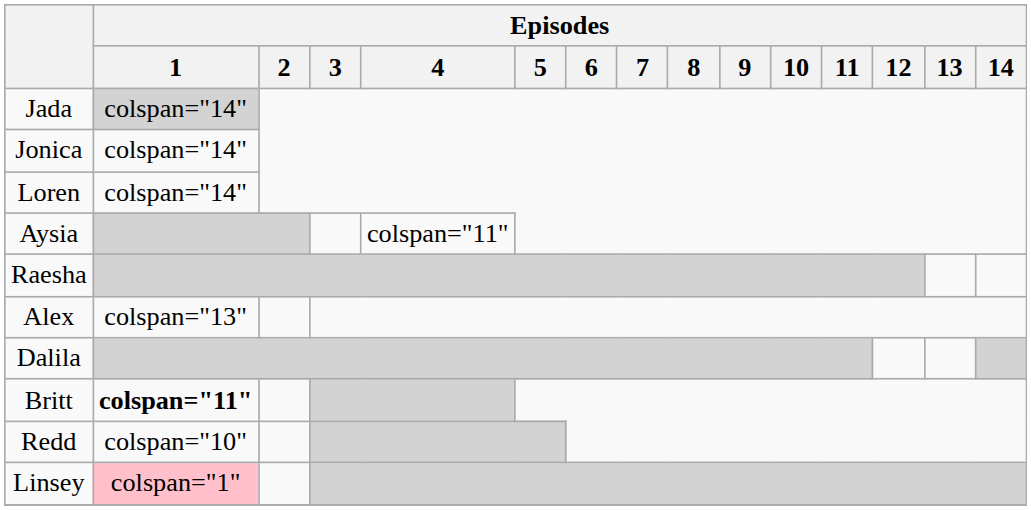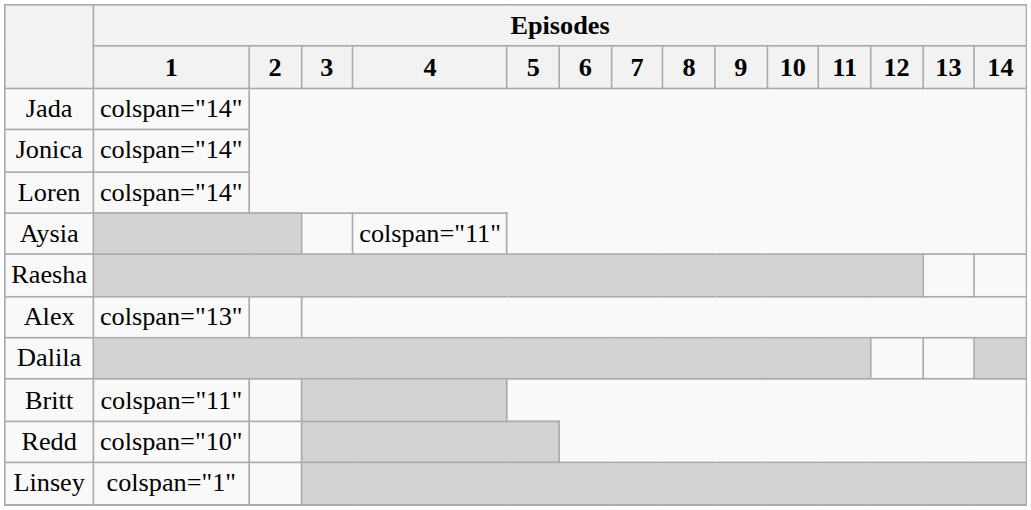Jada | Episodes / 1: lightgrey background -> no background
Britt | Episodes / 1: bold -> normal
Linsey | Episodes / 1: pink background -> no background
